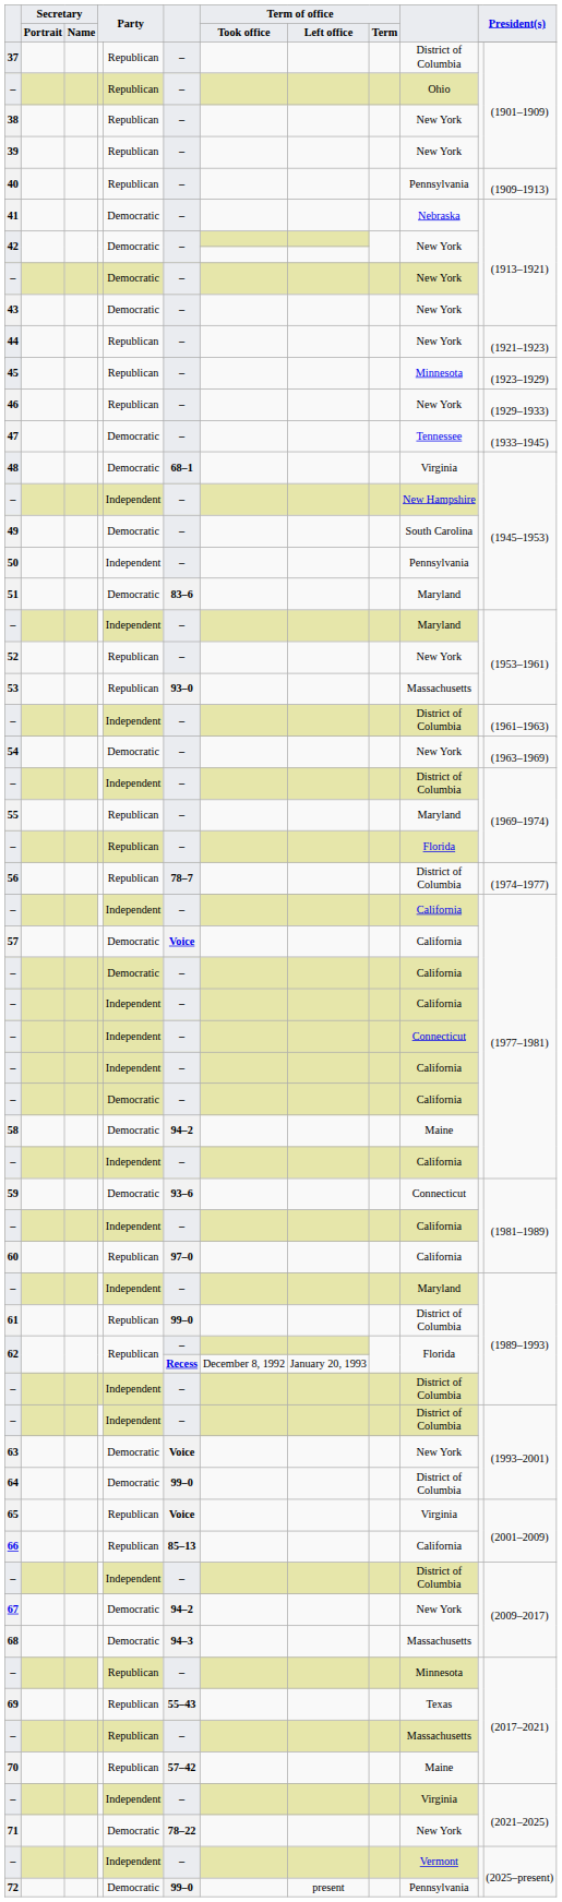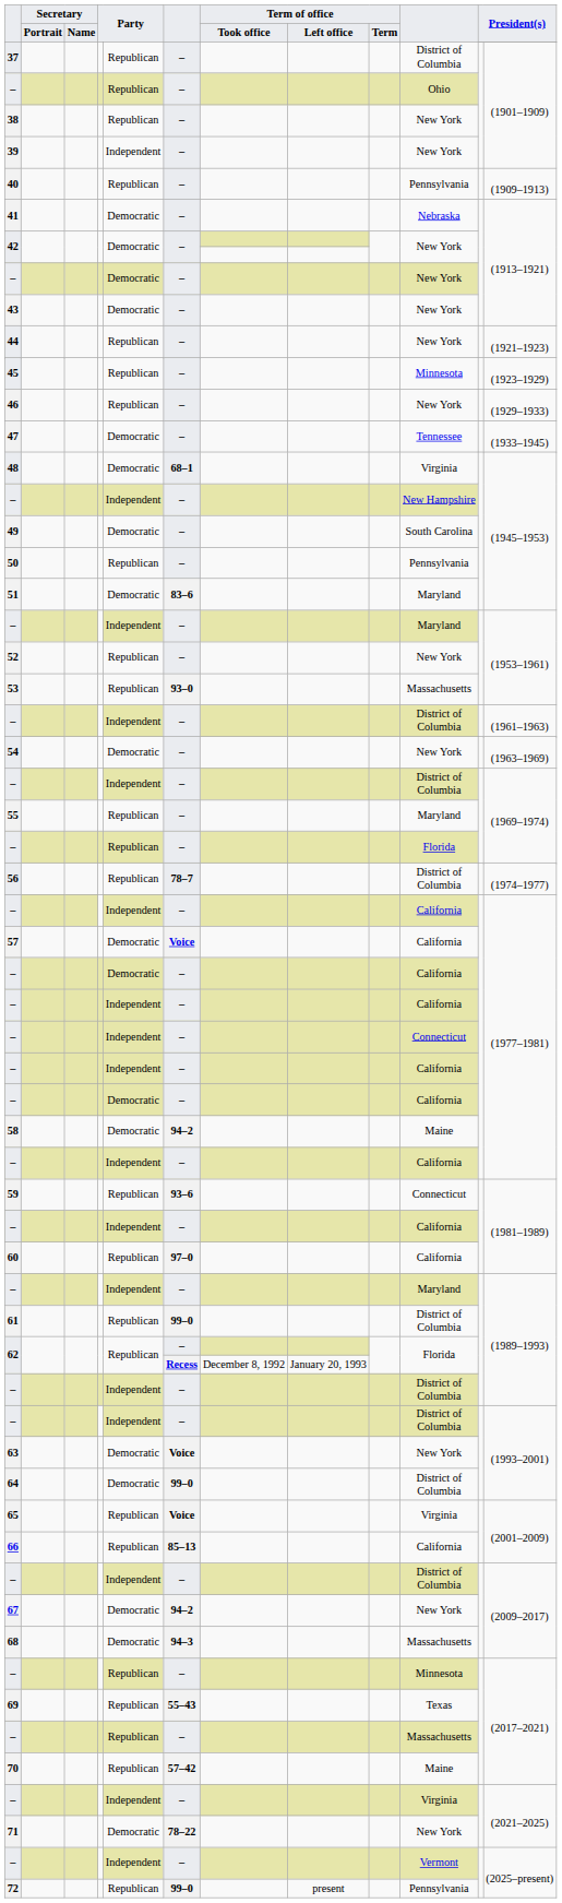39 | column 5: Republican -> Independent
50 | column 5: Independent -> Republican
59 | column 5: Democratic -> Republican
72 | column 5: Democratic -> Republican
